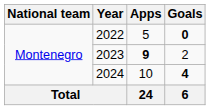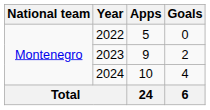2022 | Goals: bold -> normal
2023 | Apps: bold -> normal
2024 | Goals: bold -> normal
